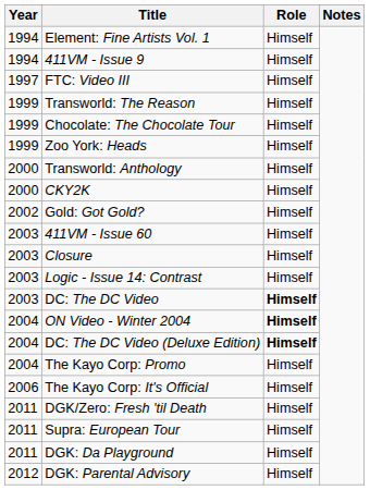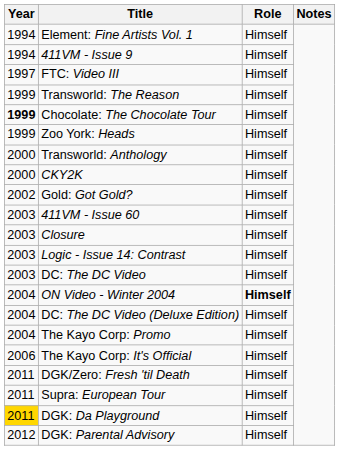Chocolate: The Chocolate Tour | Year: normal -> bold
DC: The DC Video | Role: bold -> normal
DC: The DC Video (Deluxe Edition) | Role: bold -> normal
DGK: Da Playground | Year: no background -> gold background
